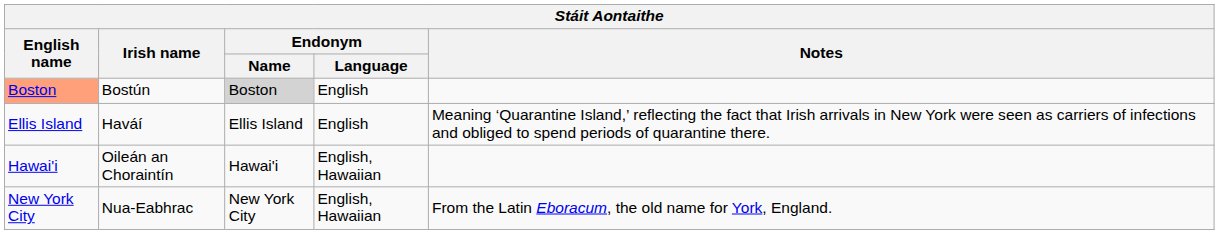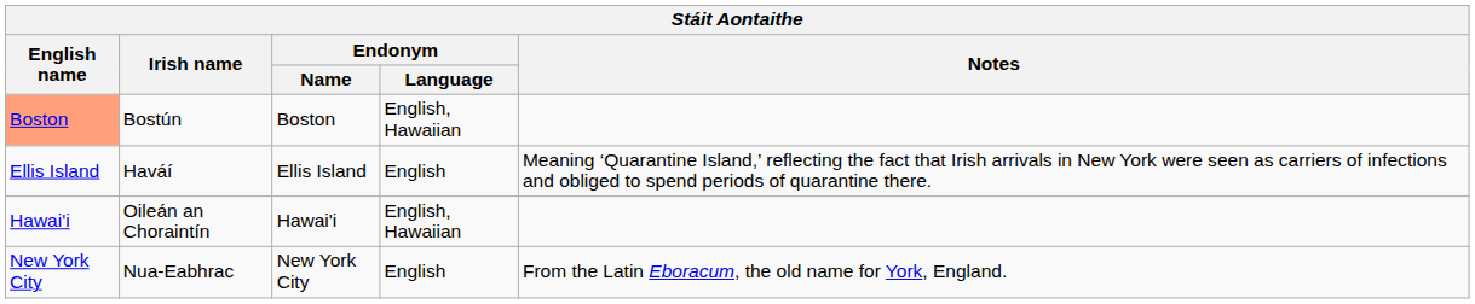row 4 | Endonym / Name: lightgrey background -> no background
row 4 | Endonym / Language: English -> English, Hawaiian
row 7 | Endonym / Language: English, Hawaiian -> English
